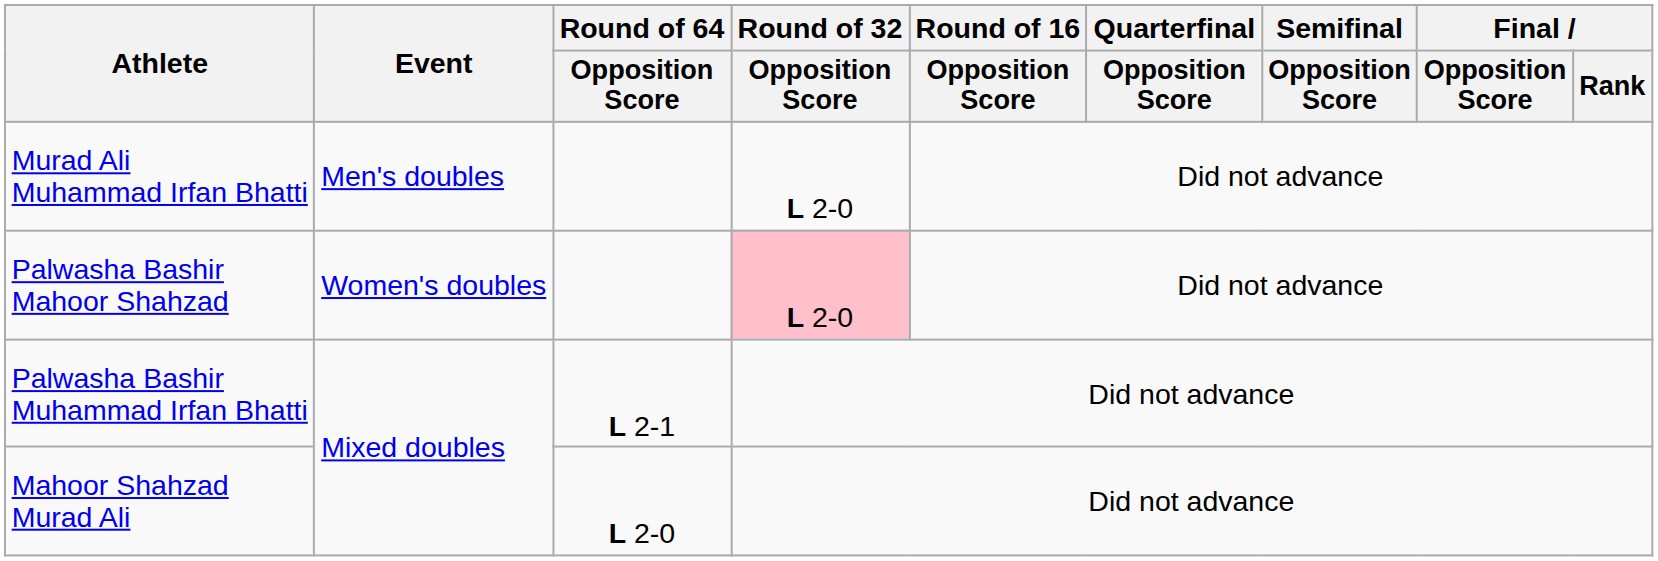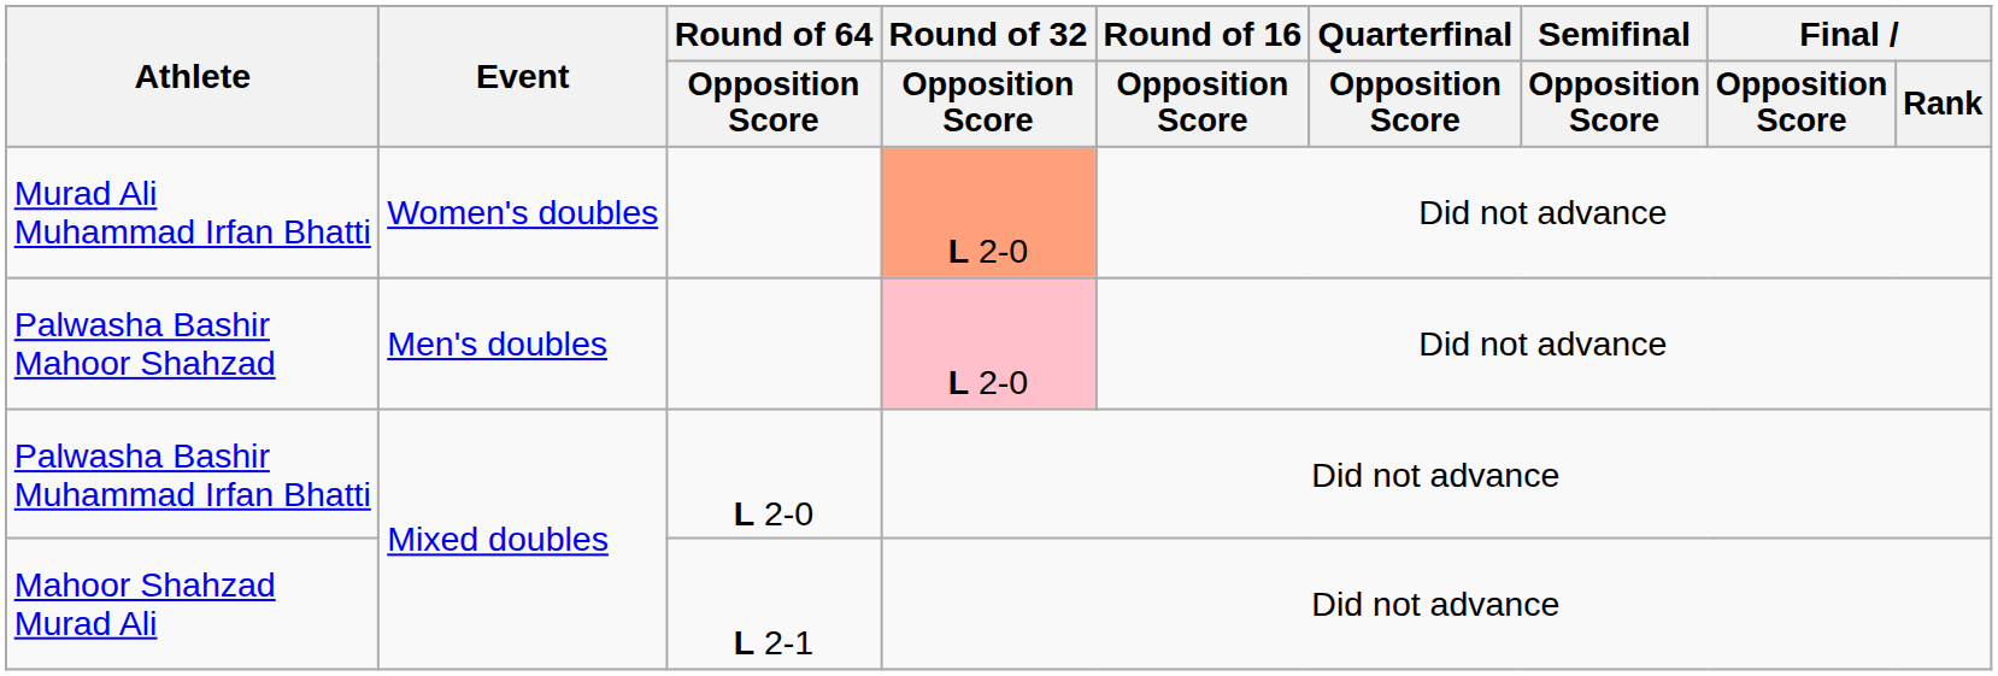Murad Ali Muhammad Irfan Bhatti | Event: Men's doubles -> Women's doubles
Murad Ali Muhammad Irfan Bhatti | Round of 32 / Opposition Score: no background -> lightsalmon background
Palwasha Bashir Mahoor Shahzad | Event: Women's doubles -> Men's doubles
Palwasha Bashir Muhammad Irfan Bhatti | Round of 64 / Opposition Score: L 2-1 -> L 2-0
Mahoor Shahzad Murad Ali | Round of 64 / Opposition Score: L 2-0 -> L 2-1
